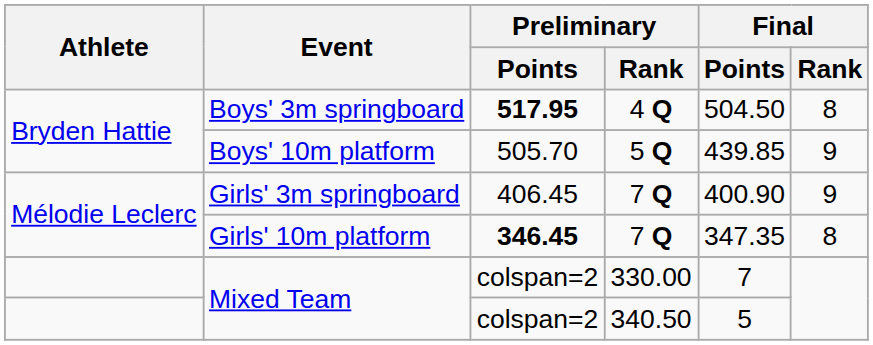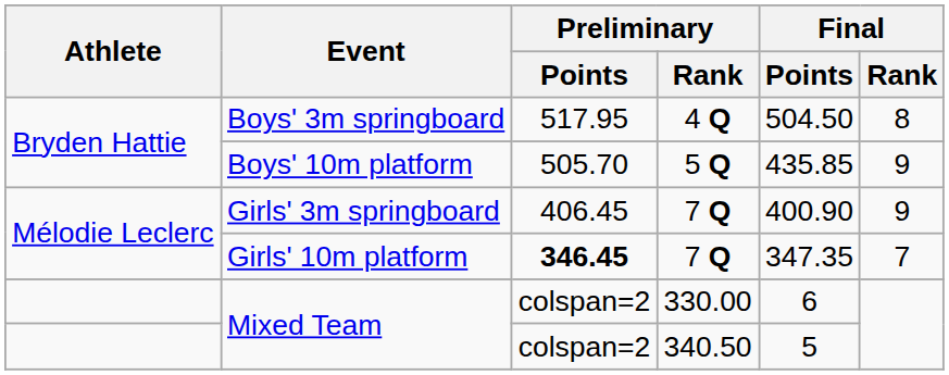Boys' 3m springboard | Preliminary / Points: bold -> normal
Boys' 10m platform | Final / Points: 439.85 -> 435.85
Girls' 10m platform | Final / Rank: 8 -> 7
Mixed Team / 330.00 | Final / Points: 7 -> 6
